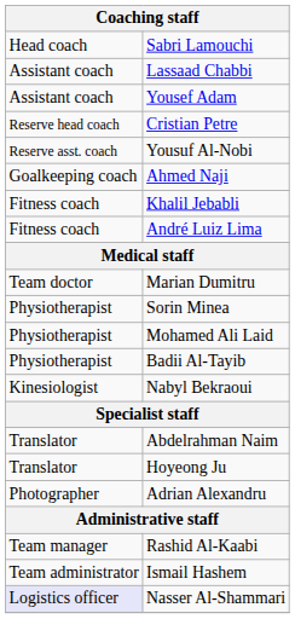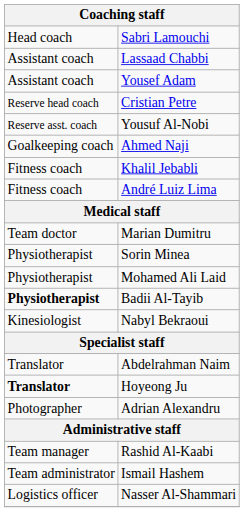Badii Al-Tayib | column 1: normal -> bold
Hoyeong Ju | column 1: normal -> bold
Nasser Al-Shammari | column 1: lavender background -> no background
